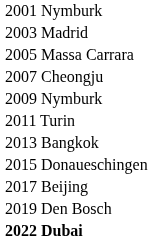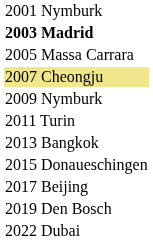2003 Madrid | column 1: normal -> bold
2007 Cheongju | column 1: no background -> khaki background
2022 Dubai | column 1: bold -> normal
